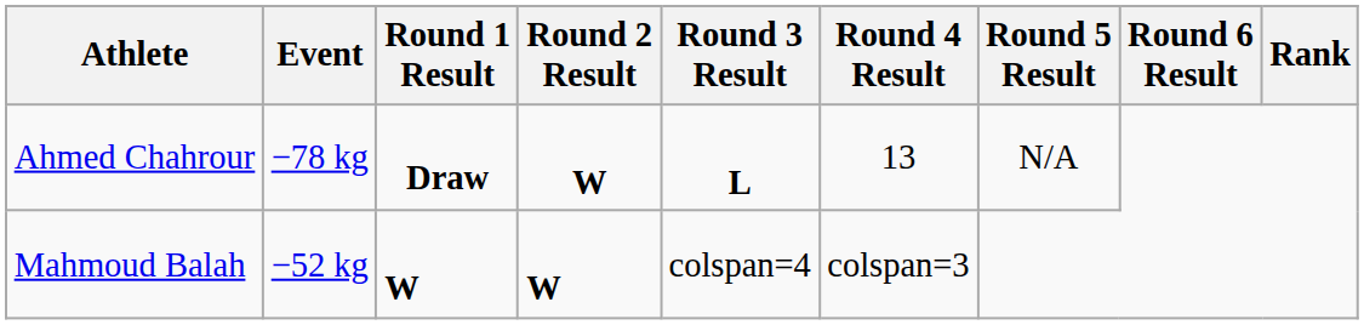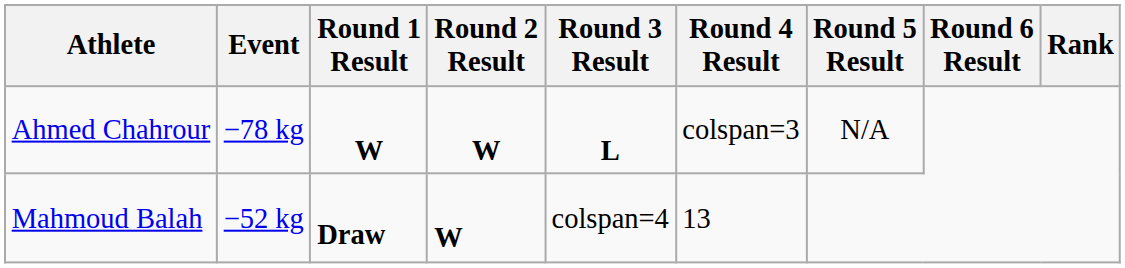Ahmed Chahrour | Round 1 Result: Draw -> W
Ahmed Chahrour | Round 4 Result: 13 -> colspan=3
Mahmoud Balah | Round 1 Result: W -> Draw
Mahmoud Balah | Round 4 Result: colspan=3 -> 13
